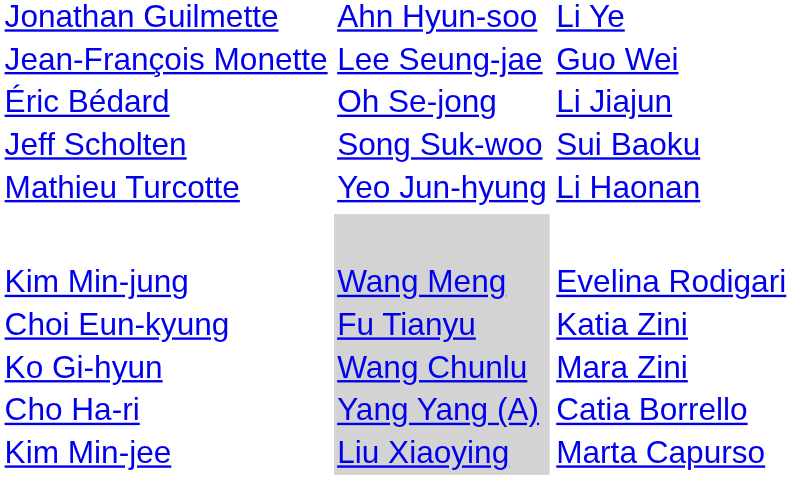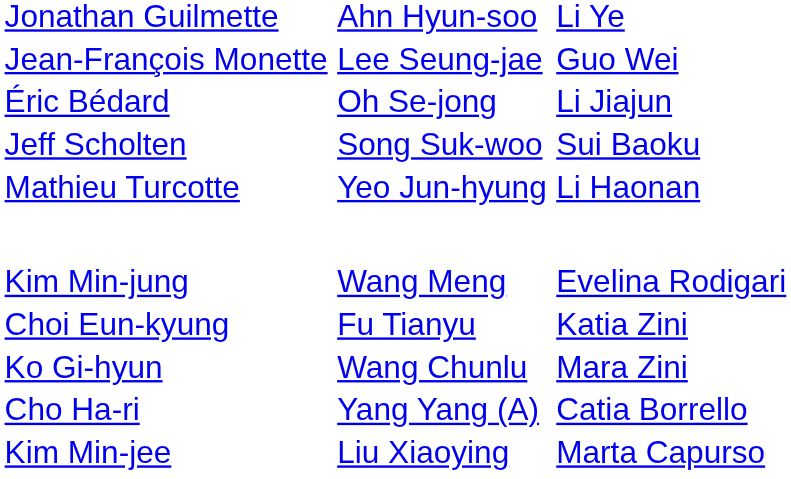Kim Min-jung Choi Eun-kyung Ko Gi-hyun Cho Ha-ri Kim Min-jee | column 2: lightgrey background -> no background
